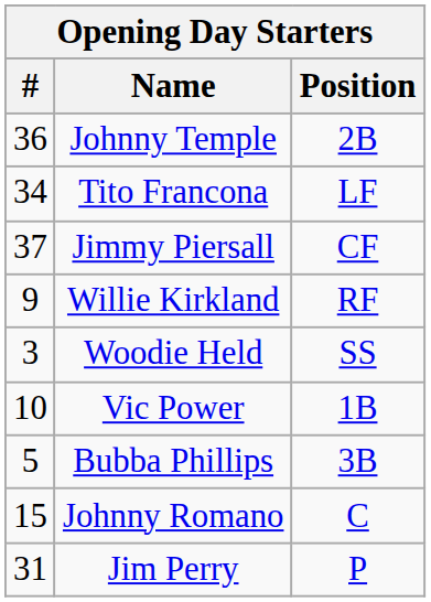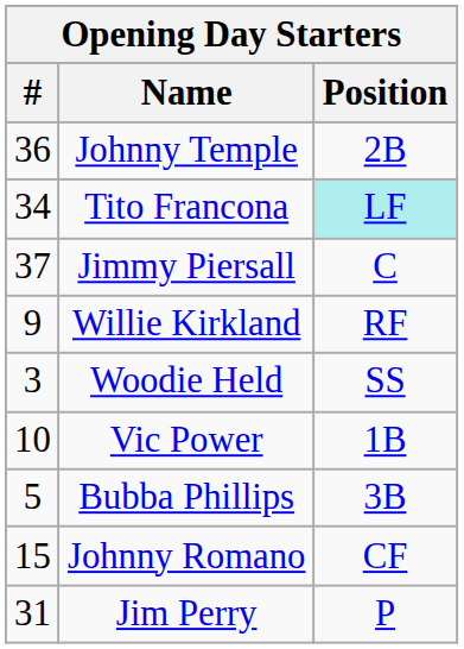Tito Francona | Position: no background -> paleturquoise background
Jimmy Piersall | Position: CF -> C
Johnny Romano | Position: C -> CF
